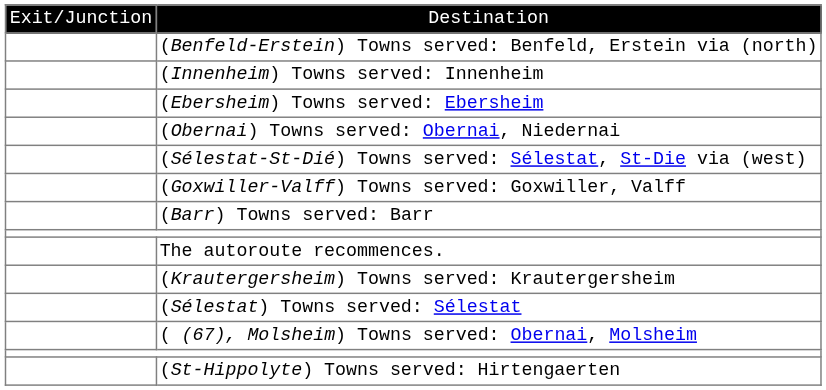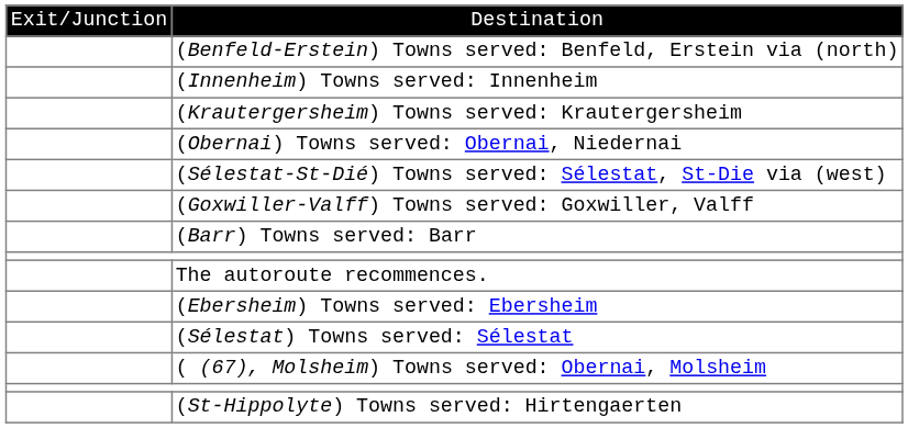row 4 | column 2: (Ebersheim) Towns served: Ebersheim -> (Krautergersheim) Towns served: Krautergersheim
row 11 | column 2: (Krautergersheim) Towns served: Krautergersheim -> (Ebersheim) Towns served: Ebersheim
